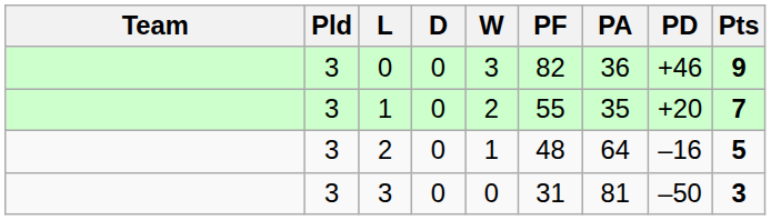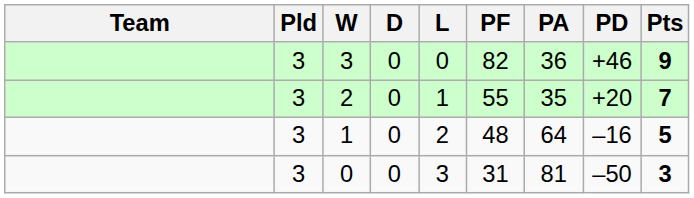columns swapped: W <-> L
